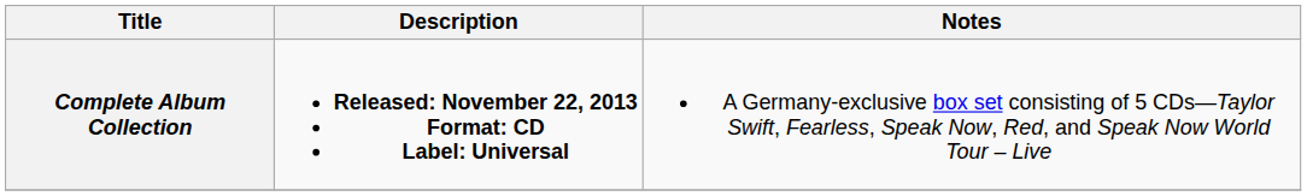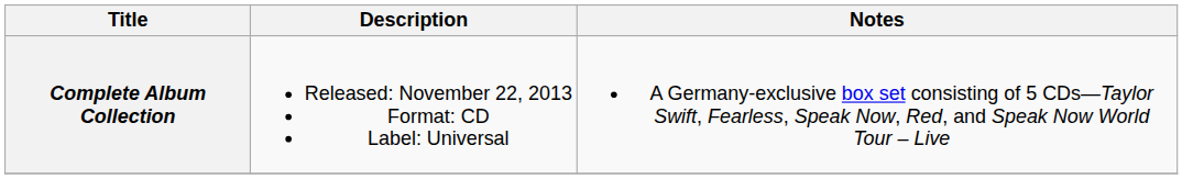Complete Album Collection | Description: bold -> normal
